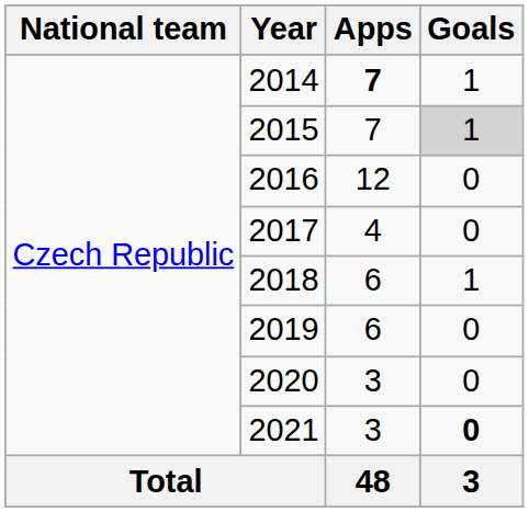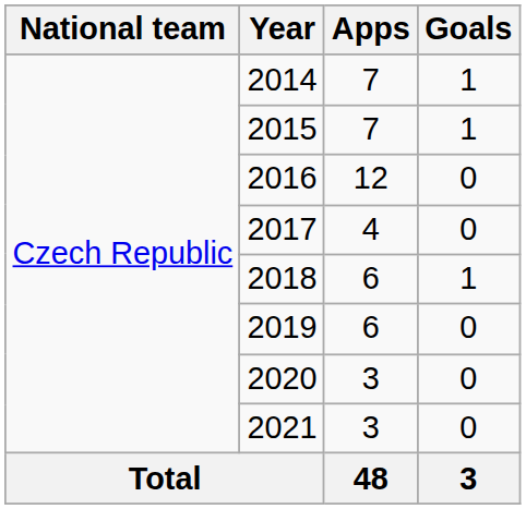2014 | Apps: bold -> normal
2015 | Goals: lightgrey background -> no background
2021 | Goals: bold -> normal
